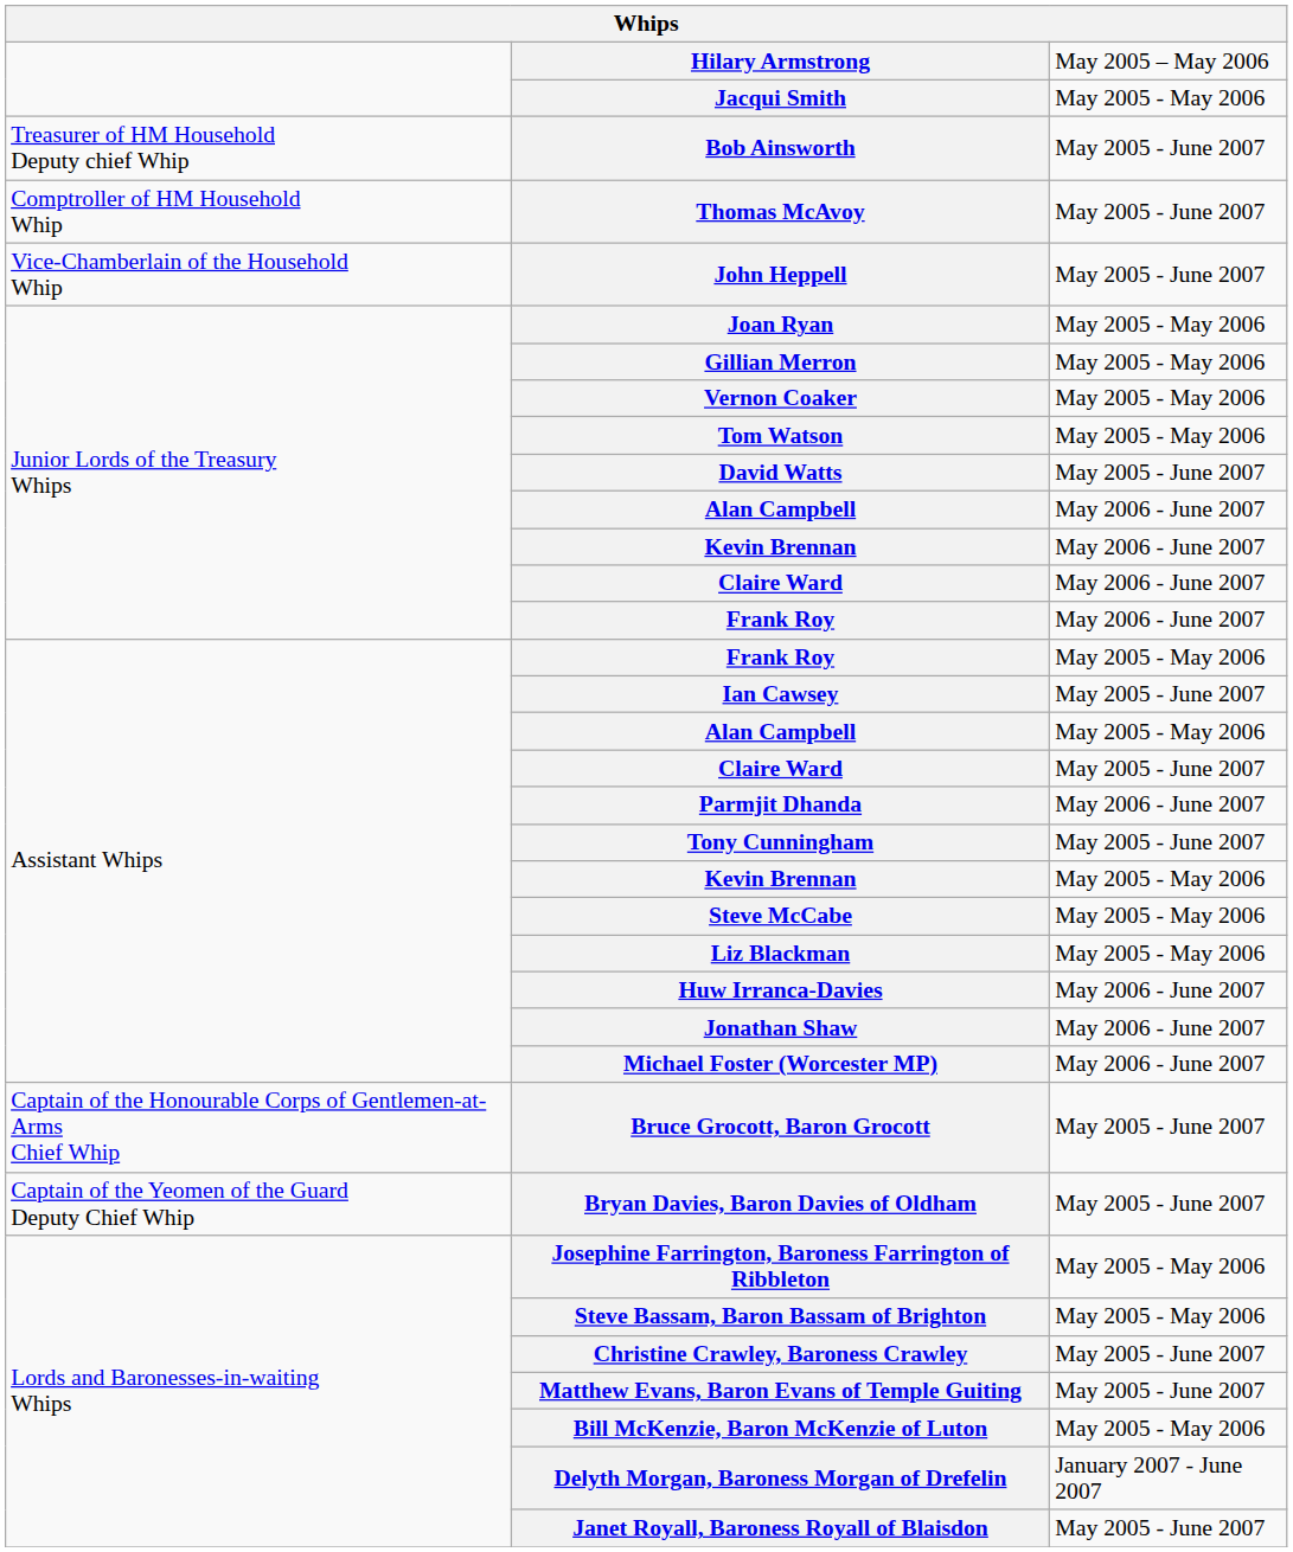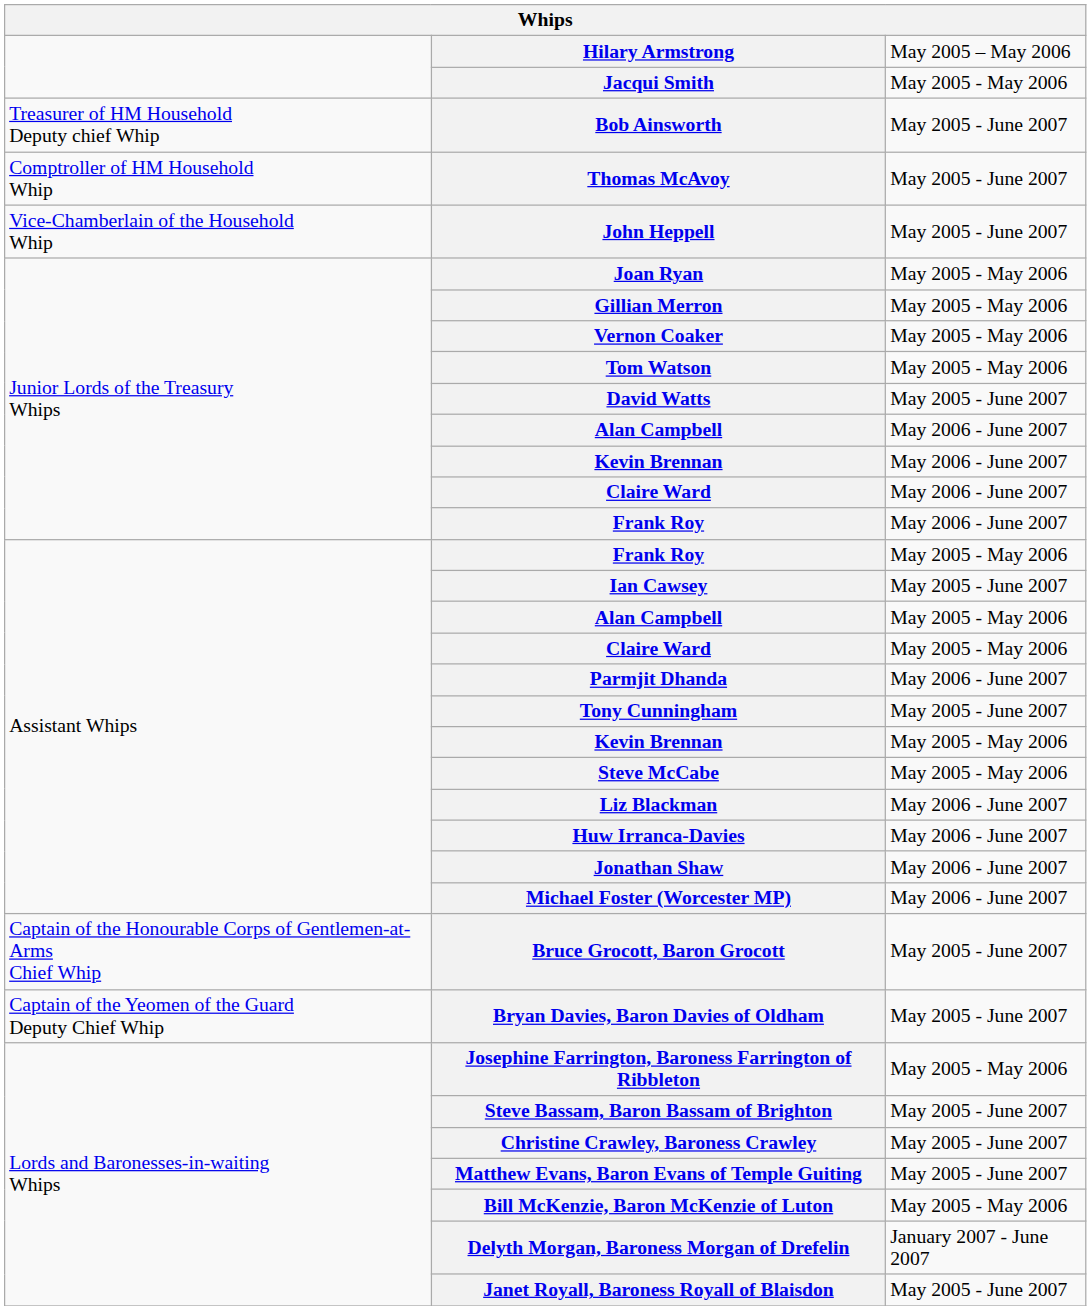Assistant Whips / Claire Ward | column 3: May 2005 - June 2007 -> May 2005 - May 2006
Liz Blackman | column 3: May 2005 - May 2006 -> May 2006 - June 2007
Steve Bassam, Baron Bassam of Brighton | column 3: May 2005 - May 2006 -> May 2005 - June 2007
